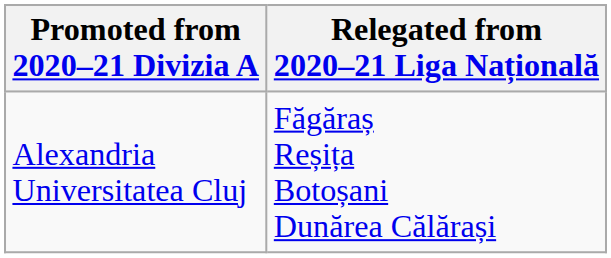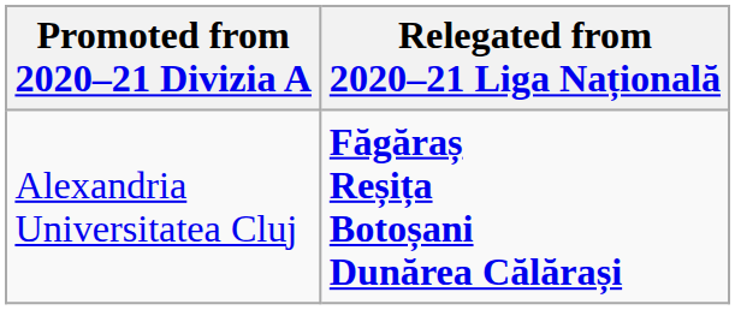Alexandria Universitatea Cluj | Relegated from 2020–21 Liga Națională: normal -> bold
